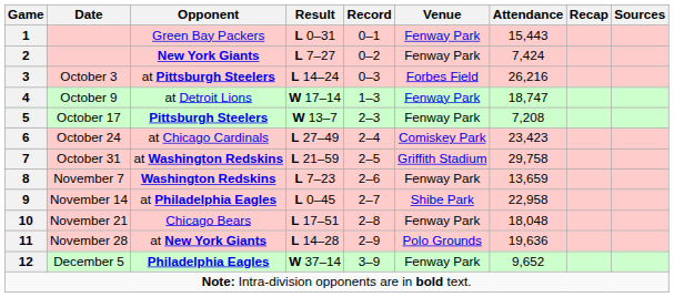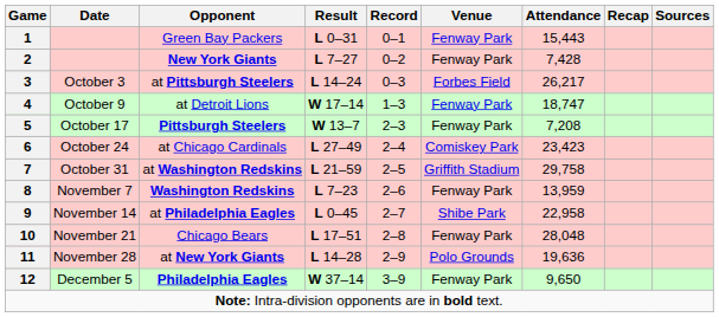2 | Attendance: 7,424 -> 7,428
3 | Attendance: 26,216 -> 26,217
8 | Attendance: 13,659 -> 13,959
10 | Attendance: 18,048 -> 28,048
12 | Attendance: 9,652 -> 9,650
